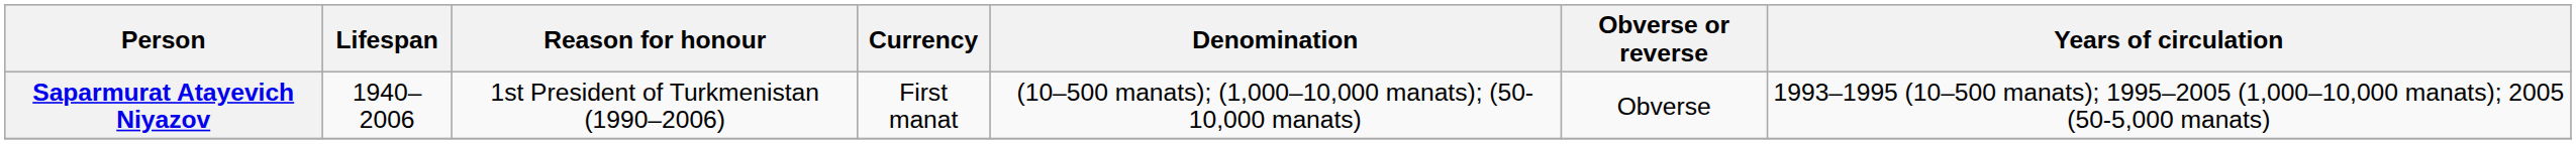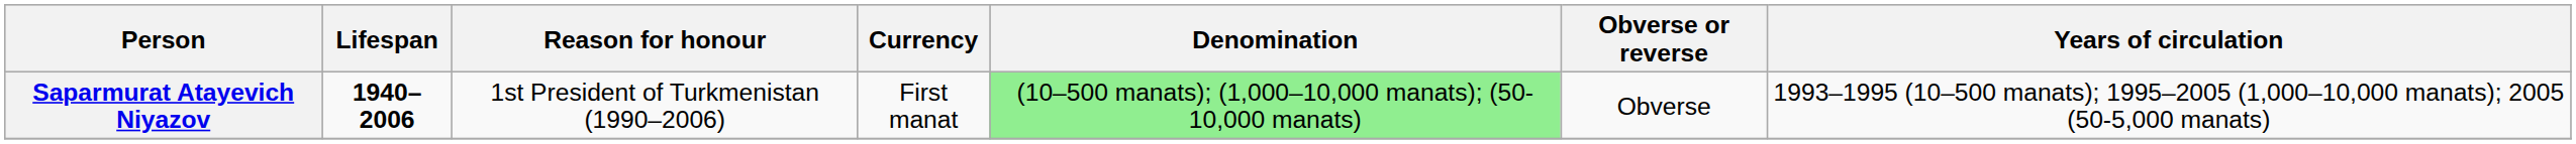Saparmurat Atayevich Niyazov | Lifespan: normal -> bold
Saparmurat Atayevich Niyazov | Denomination: no background -> lightgreen background
